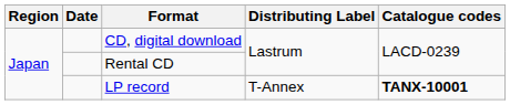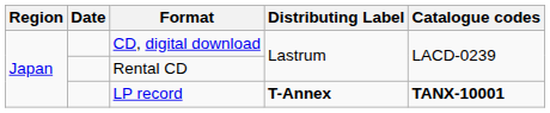LP record | Distributing Label: normal -> bold
